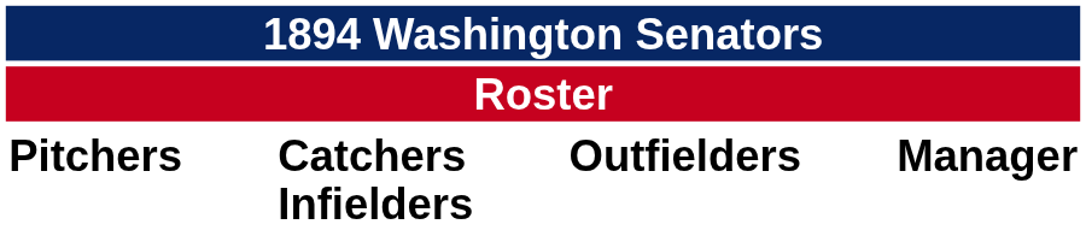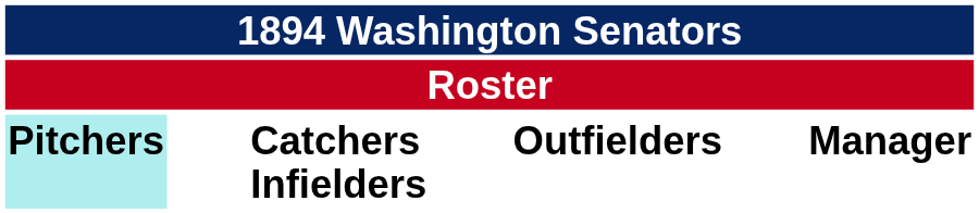Pitchers | column 1: no background -> paleturquoise background
